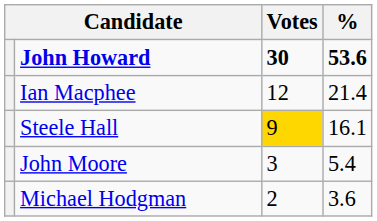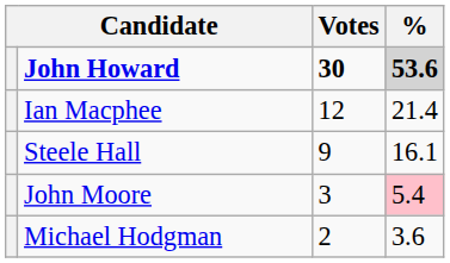John Howard | %: no background -> lightgrey background
Steele Hall | Votes: gold background -> no background
John Moore | %: no background -> pink background
